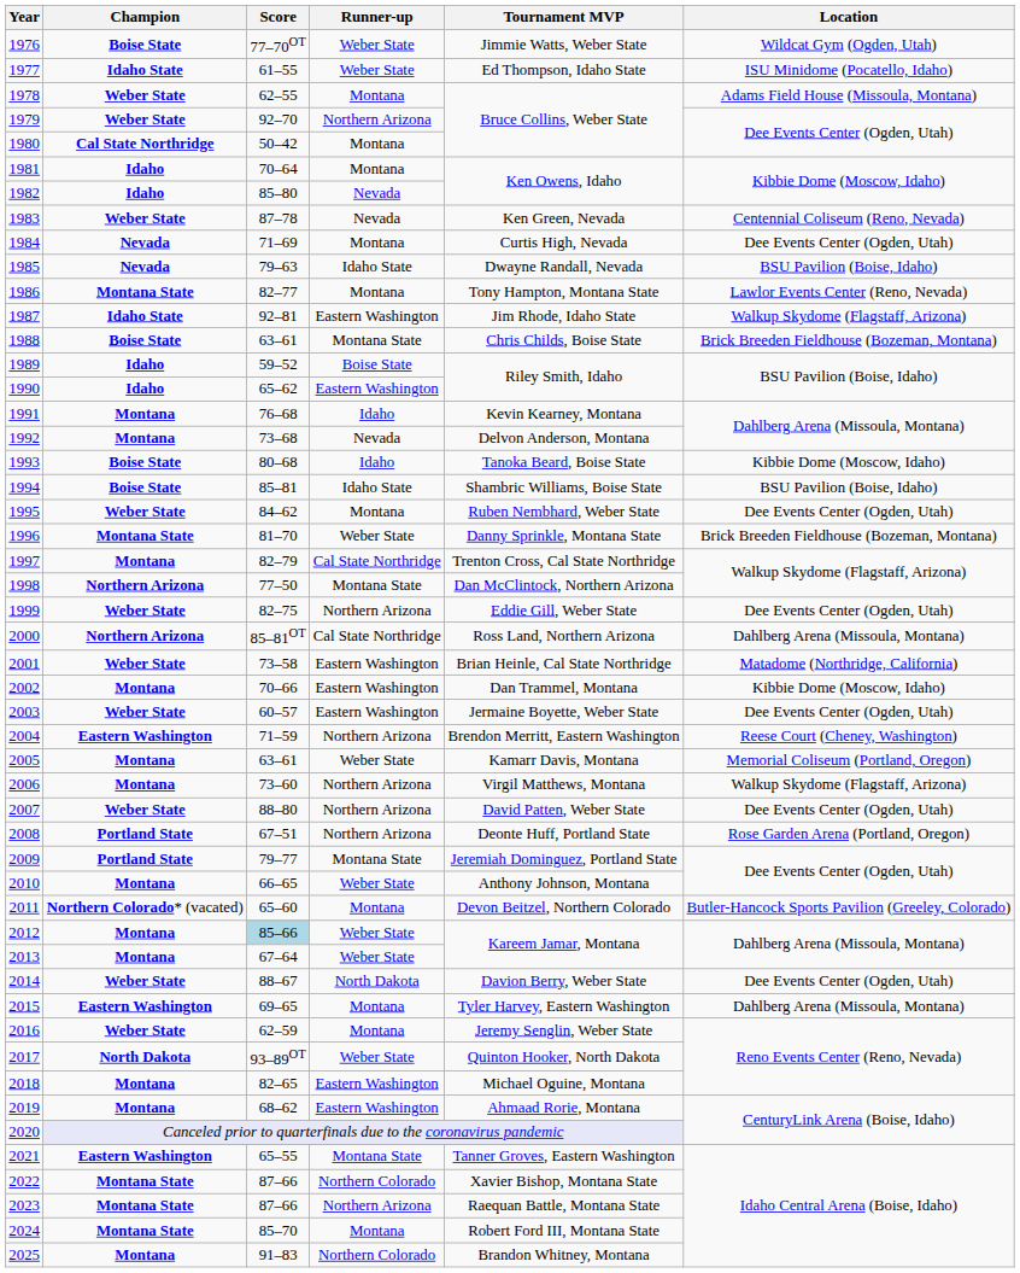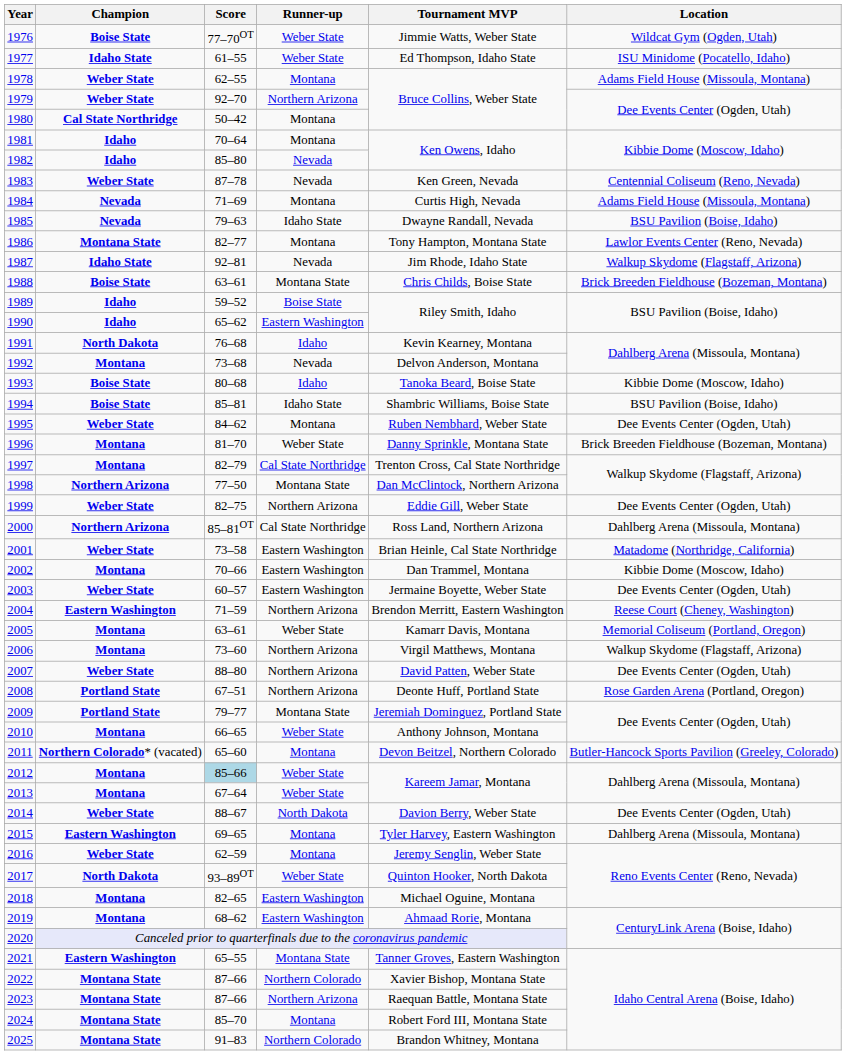1984 | Location: Dee Events Center (Ogden, Utah) -> Adams Field House (Missoula, Montana)
1987 | Runner-up: Eastern Washington -> Nevada
1991 | Champion: Montana -> North Dakota
1996 | Champion: Montana State -> Montana
2025 | Champion: Montana -> Montana State
